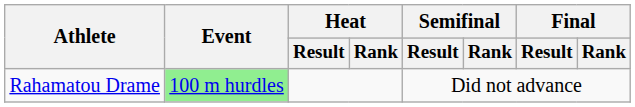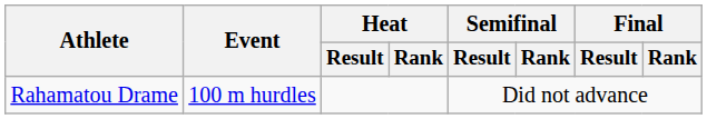Rahamatou Drame | Event: lightgreen background -> no background
